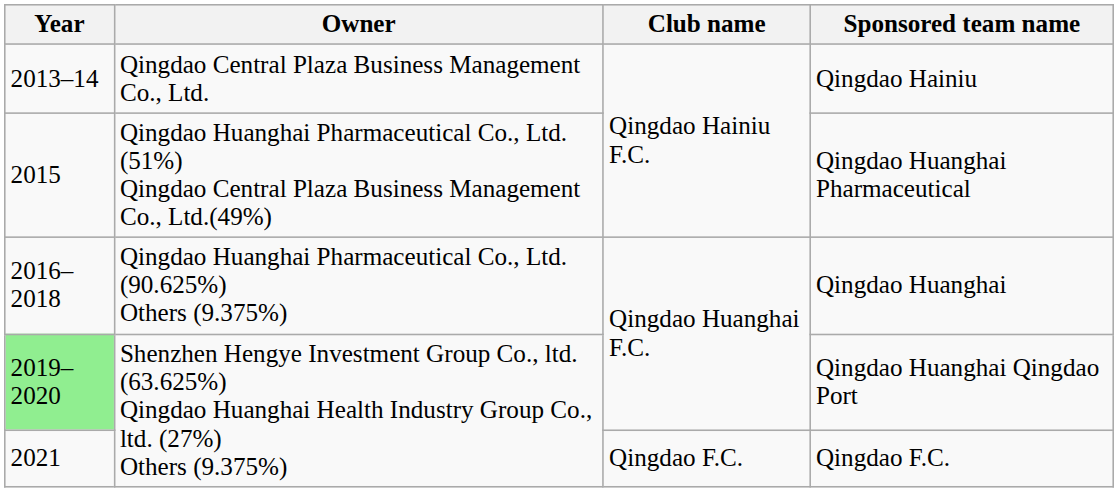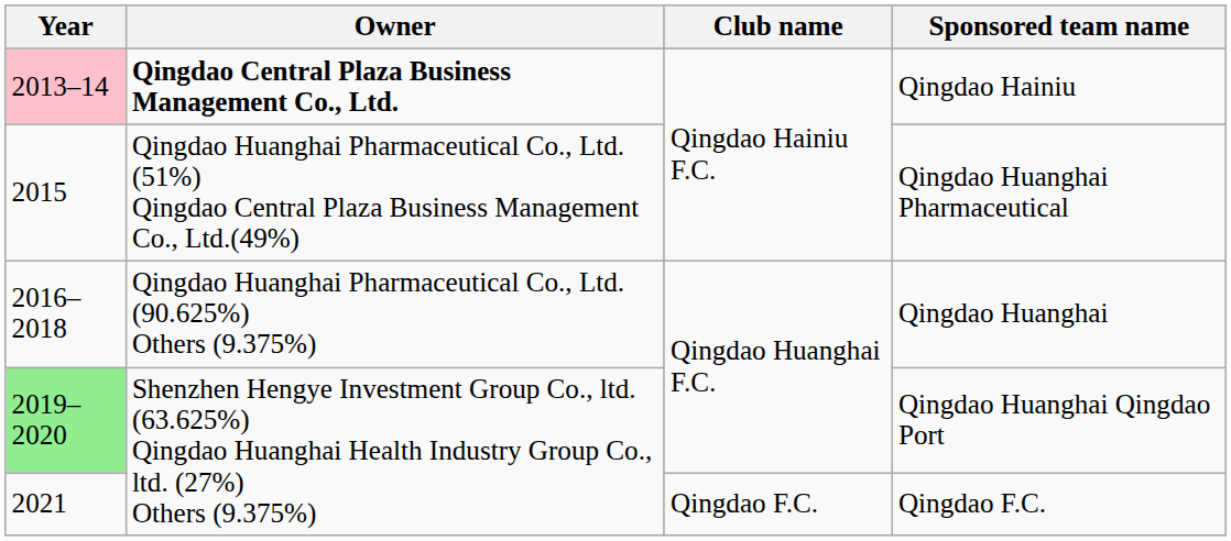Qingdao Hainiu | Year: no background -> pink background
Qingdao Hainiu | Owner: normal -> bold
